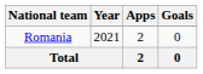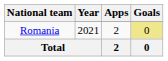2021 | Goals: no background -> khaki background
